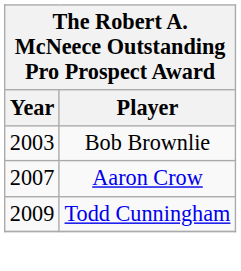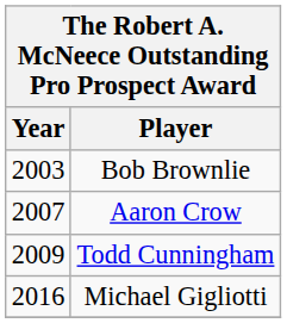+ row: 2016 | Michael Gigliotti
